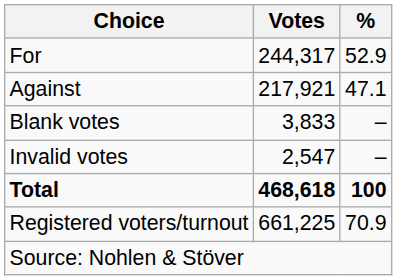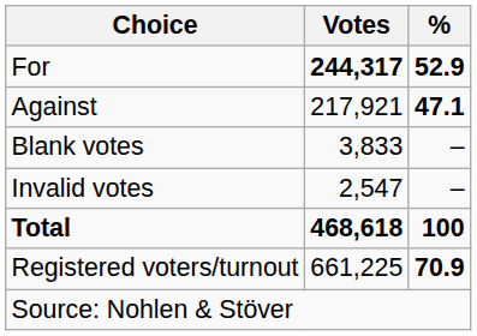For | Votes: normal -> bold
For | %: normal -> bold
Against | %: normal -> bold
Registered voters/turnout | %: normal -> bold
